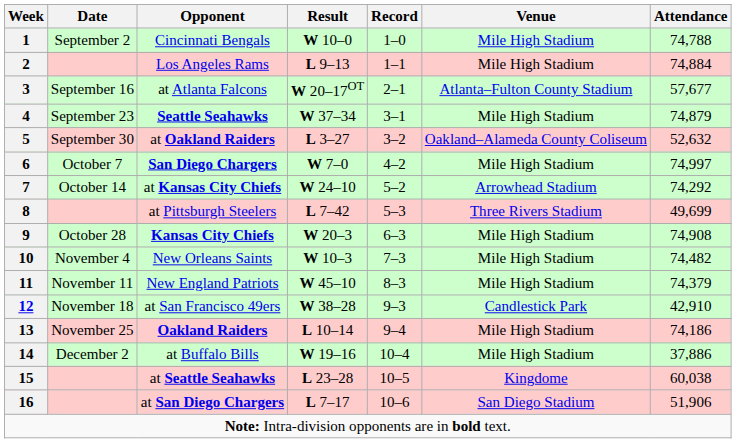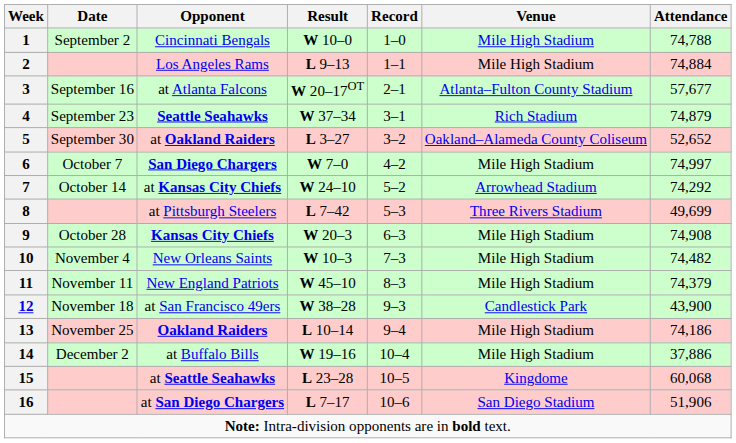4 | Venue: Mile High Stadium -> Rich Stadium
5 | Attendance: 52,632 -> 52,652
12 | Attendance: 42,910 -> 43,900
15 | Attendance: 60,038 -> 60,068
